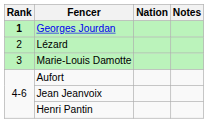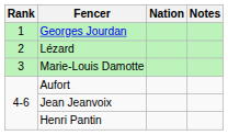Georges Jourdan | Rank: bold -> normal
